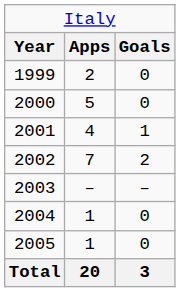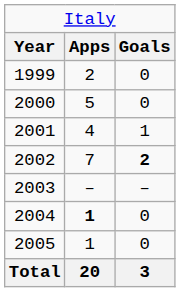2002 | column 3: normal -> bold
2004 | column 2: normal -> bold
